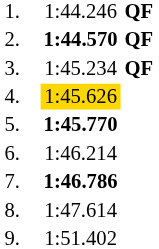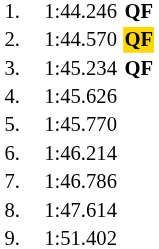2. | column 2: bold -> normal
2. | column 3: no background -> gold background
4. | column 2: gold background -> no background
5. | column 2: bold -> normal
7. | column 2: bold -> normal
